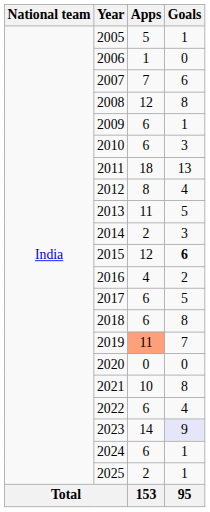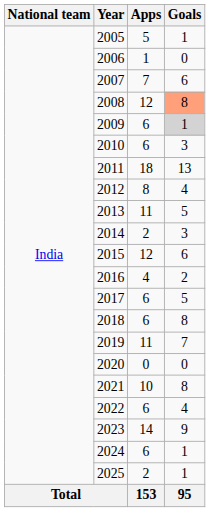2008 | Goals: no background -> lightsalmon background
2009 | Goals: no background -> lightgrey background
2015 | Goals: bold -> normal
2019 | Apps: lightsalmon background -> no background
2023 | Goals: lavender background -> no background
